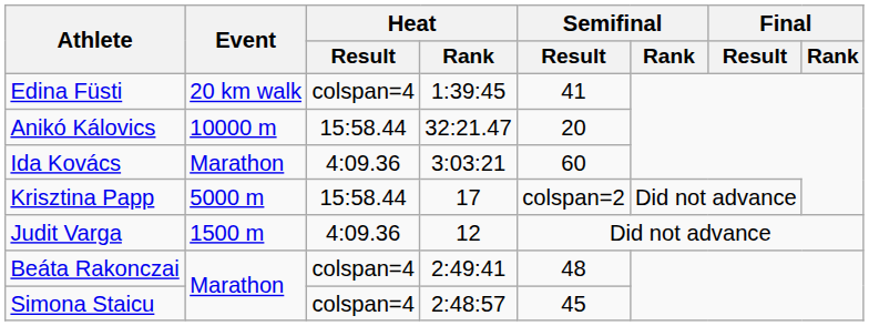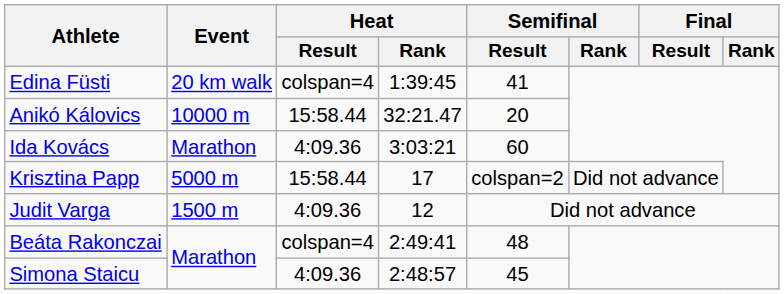Simona Staicu | Heat / Result: colspan=4 -> 4:09.36
